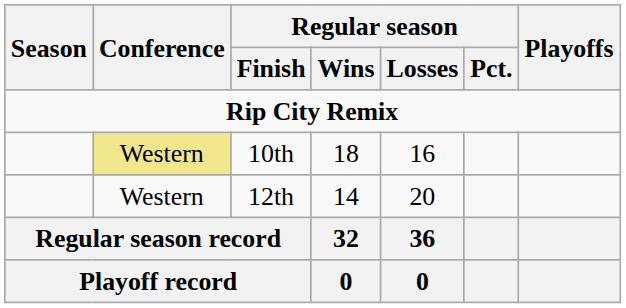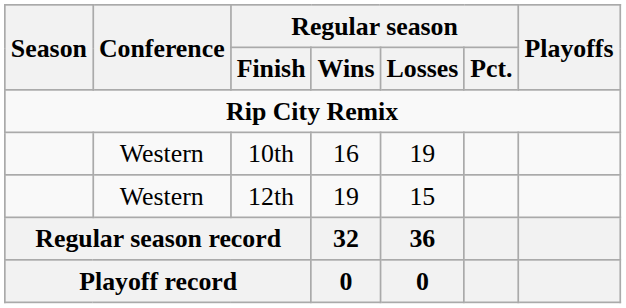10th | Conference: khaki background -> no background
10th | Regular season / Wins: 18 -> 16
10th | Regular season / Losses: 16 -> 19
12th | Regular season / Wins: 14 -> 19
12th | Regular season / Losses: 20 -> 15
